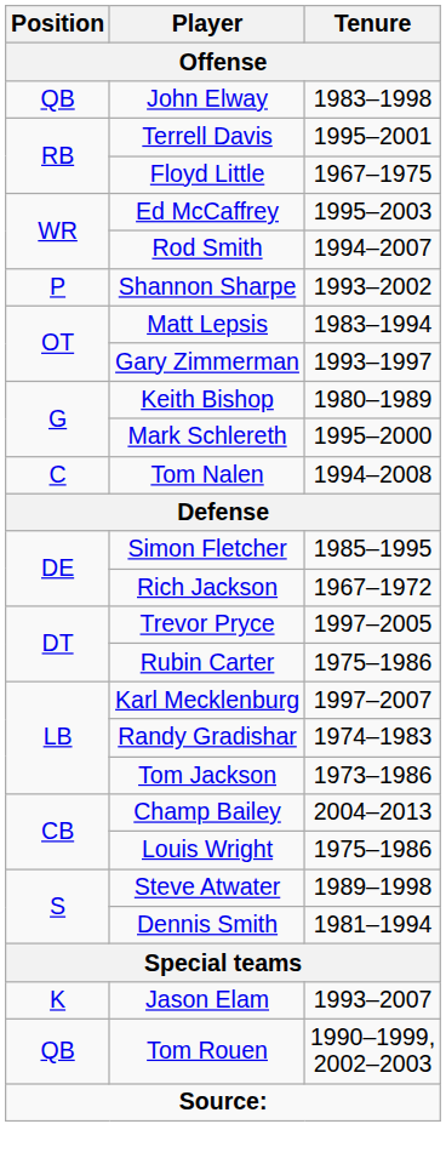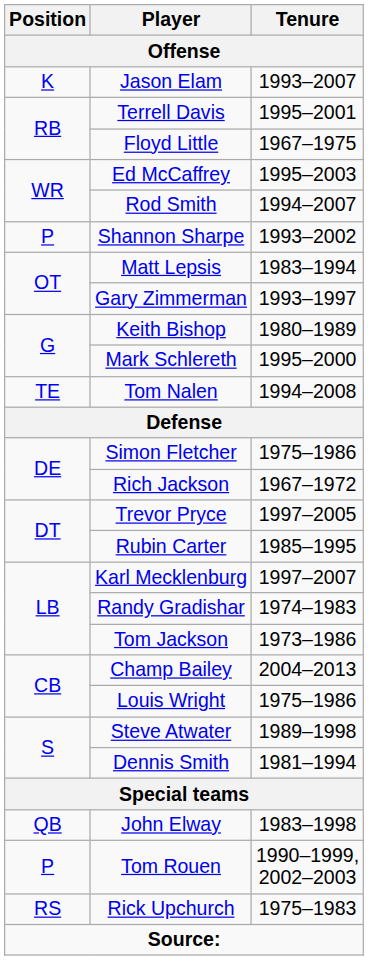rows swapped: John Elway <-> Jason Elam
Tom Nalen | Position: C -> TE
Simon Fletcher | Tenure: 1985–1995 -> 1975–1986
Rubin Carter | Tenure: 1975–1986 -> 1985–1995
Tom Rouen | Position: QB -> P
+ row: RS | Rick Upchurch | 1975–1983
